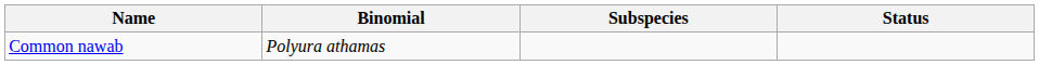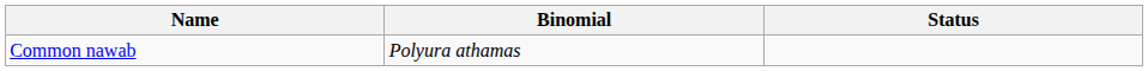- column: Subspecies
